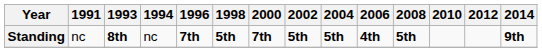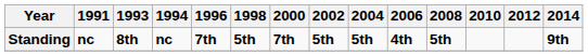Standing | 1991: normal -> bold
Standing | 1994: normal -> bold
